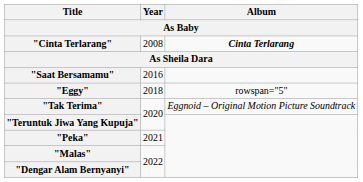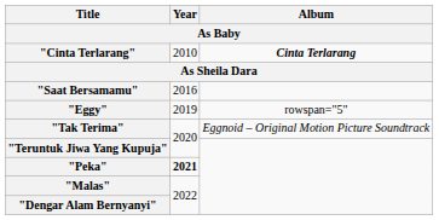"Cinta Terlarang" | Year: 2008 -> 2010
"Eggy" | Year: 2018 -> 2019
"Peka" | Year: normal -> bold
